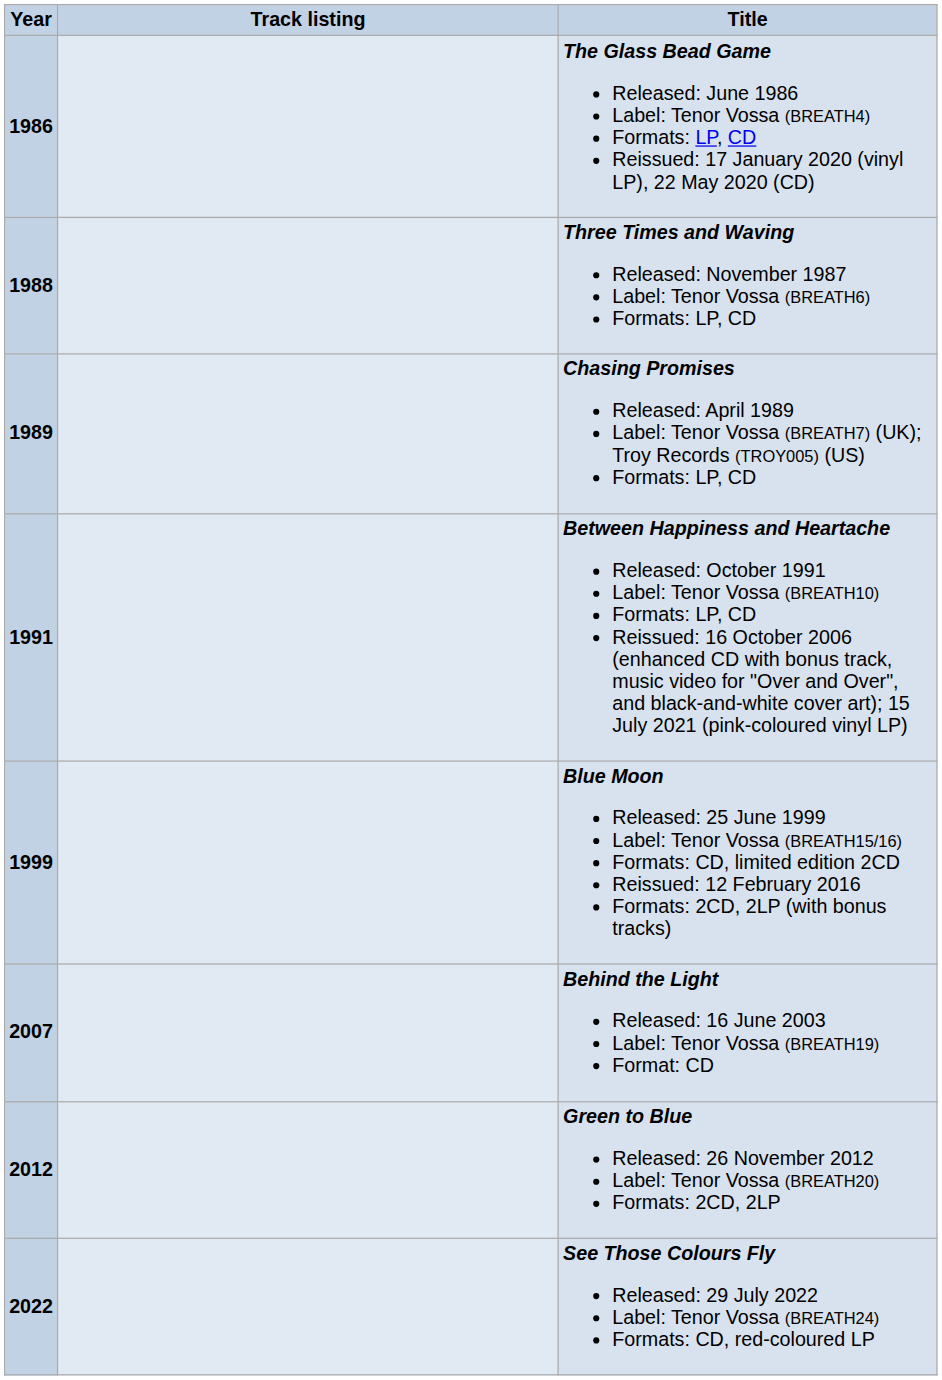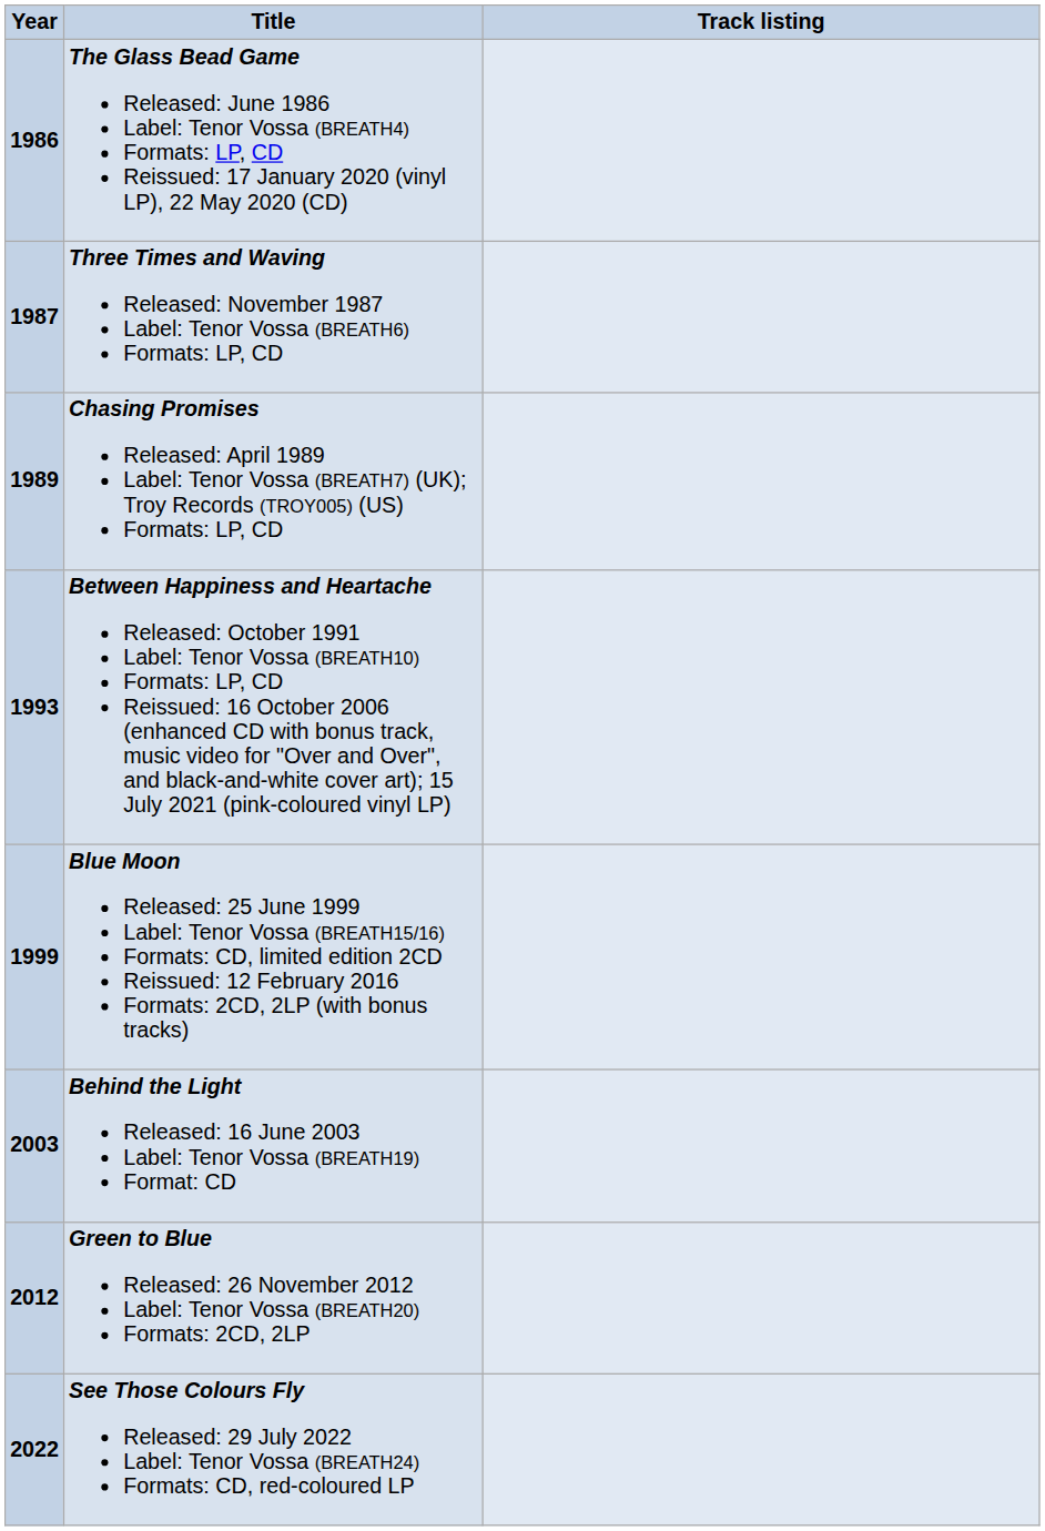columns swapped: Title <-> Track listing
row 3 | Year: 1988 -> 1987
row 5 | Year: 1991 -> 1993
row 7 | Year: 2007 -> 2003
